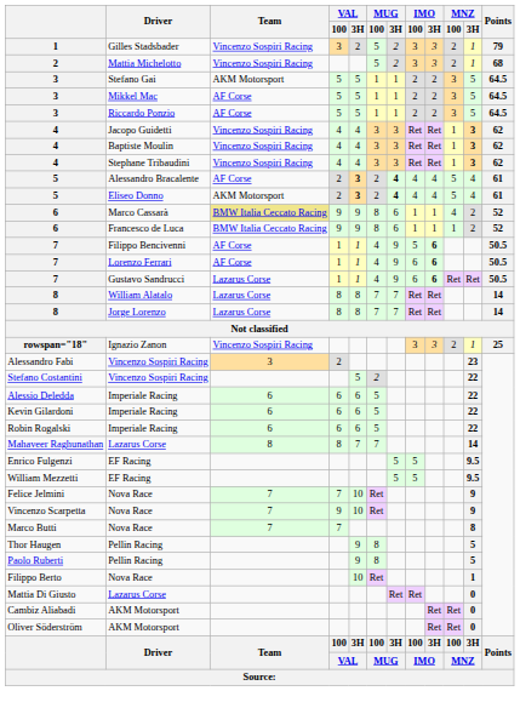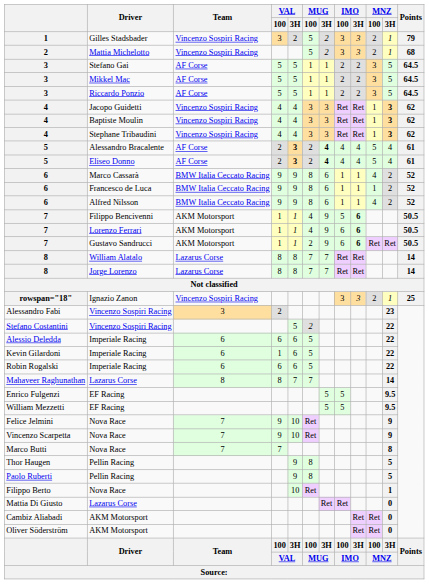3 / Stefano Gai | Team: AKM Motorsport -> AF Corse
5 / Eliseo Donno | Team: AKM Motorsport -> AF Corse
6 / Marco Cassarà | Team: khaki background -> no background
+ row: 6 | Alfred Nilsson | BMW Italia Ceccato Racing | 9 | 9 | 8 | 6 | 1 | 1 | 4 | 2 | 52
7 / Filippo Bencivenni | Team: AF Corse -> AKM Motorsport
7 / Lorenzo Ferrari | Team: AF Corse -> AKM Motorsport
7 / Gustavo Sandrucci | Team: Lazarus Corse -> AKM Motorsport
7 / Gustavo Sandrucci | MUG / 100: 4 -> 2
Kevin Gilardoni | VAL / 100: 6 -> 1
Felice Jelmini | VAL / 100: 7 -> 9
